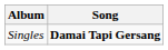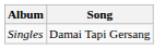Singles | Song: bold -> normal
